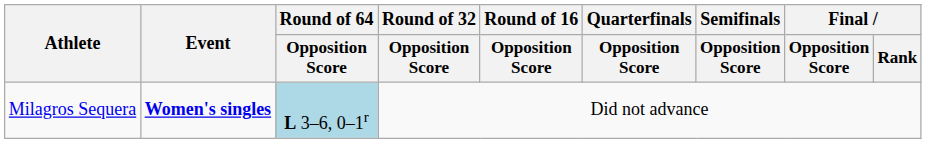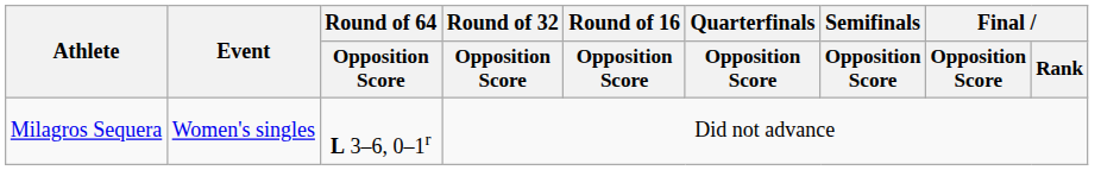Milagros Sequera | Event: bold -> normal
Milagros Sequera | Round of 64 / Opposition Score: lightblue background -> no background
